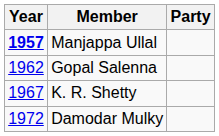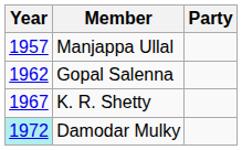Manjappa Ullal | Year: bold -> normal
Damodar Mulky | Year: no background -> paleturquoise background
